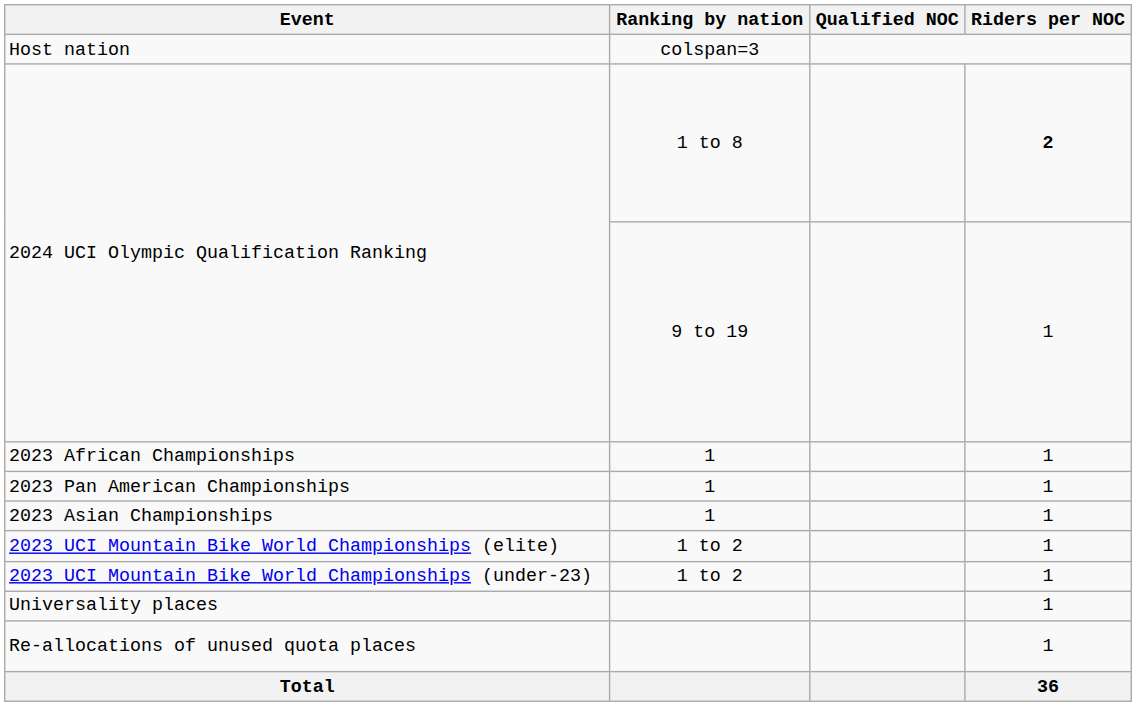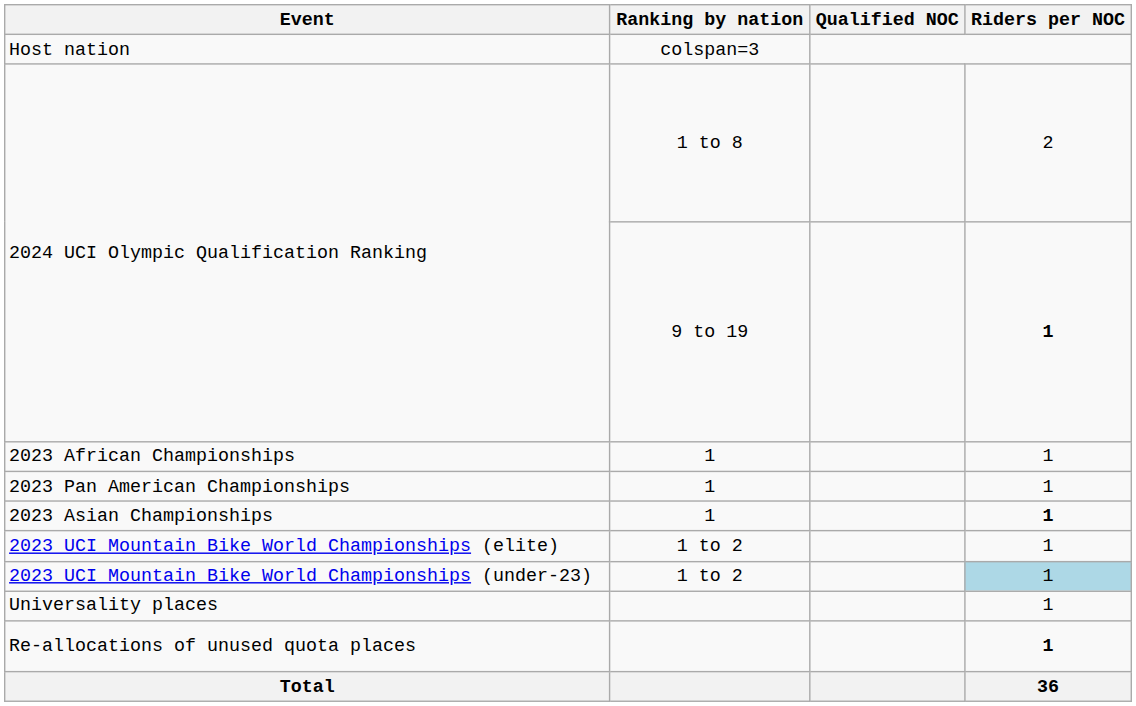2024 UCI Olympic Qualification Ranking / 1 to 8 | Riders per NOC: bold -> normal
2024 UCI Olympic Qualification Ranking / 9 to 19 | Riders per NOC: normal -> bold
2023 Asian Championships | Riders per NOC: normal -> bold
2023 UCI Mountain Bike World Championships (under-23) | Riders per NOC: no background -> lightblue background
Re-allocations of unused quota places | Riders per NOC: normal -> bold
